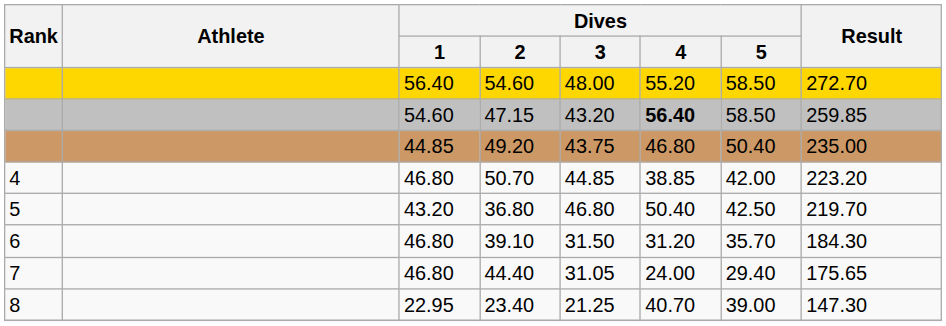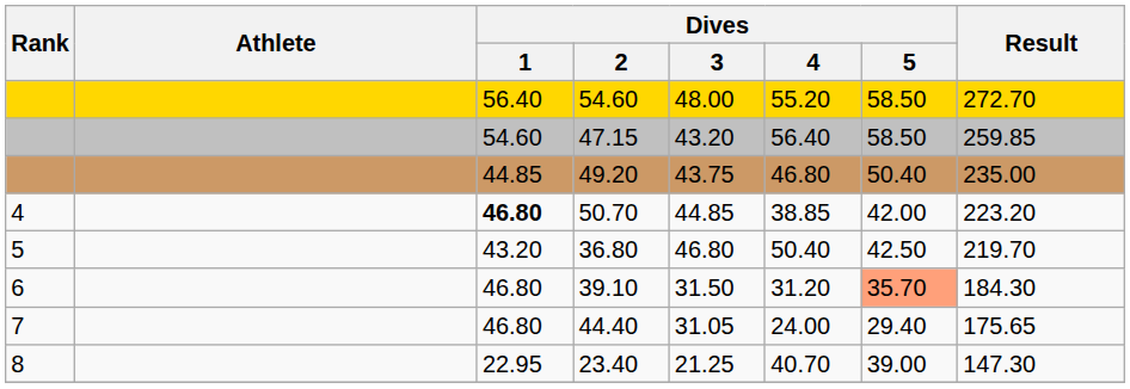47.15 | Dives / 4: bold -> normal
50.70 | Dives / 1: normal -> bold
39.10 | Dives / 5: no background -> lightsalmon background
